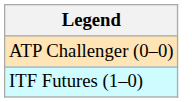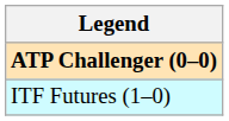row 2 | column 1: normal -> bold
